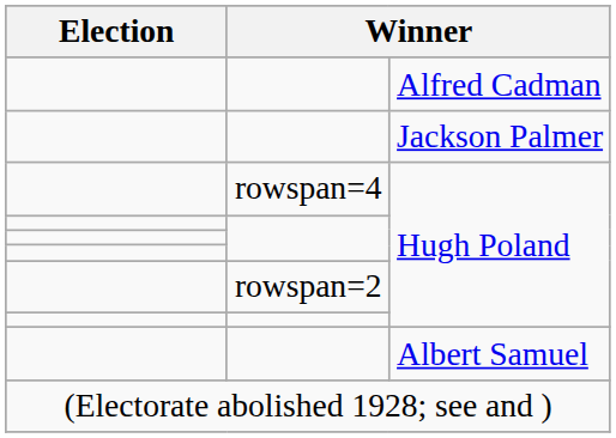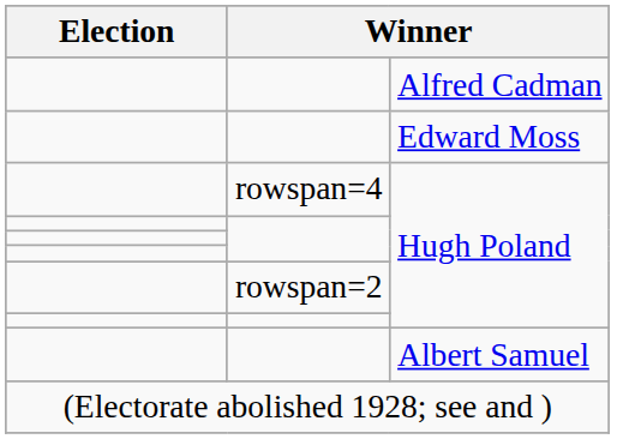- row: Jackson Palmer
+ row: Edward Moss
